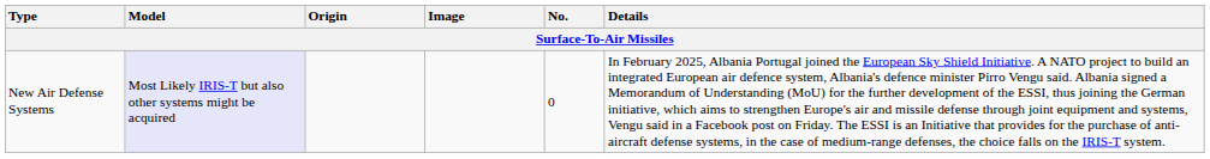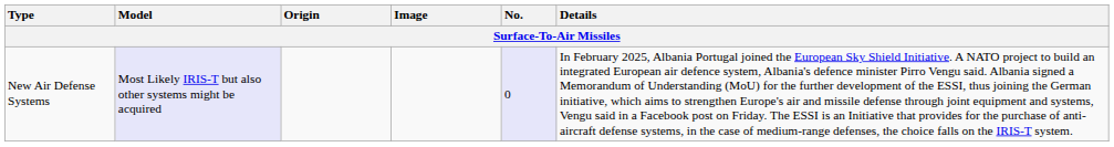New Air Defense Systems | No.: no background -> lavender background
